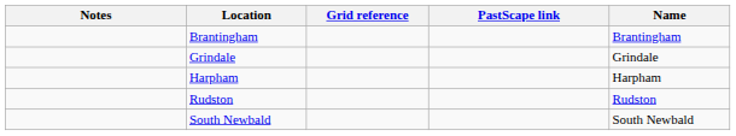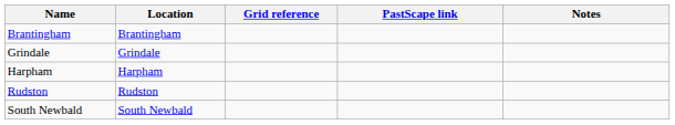columns swapped: Name <-> Notes
